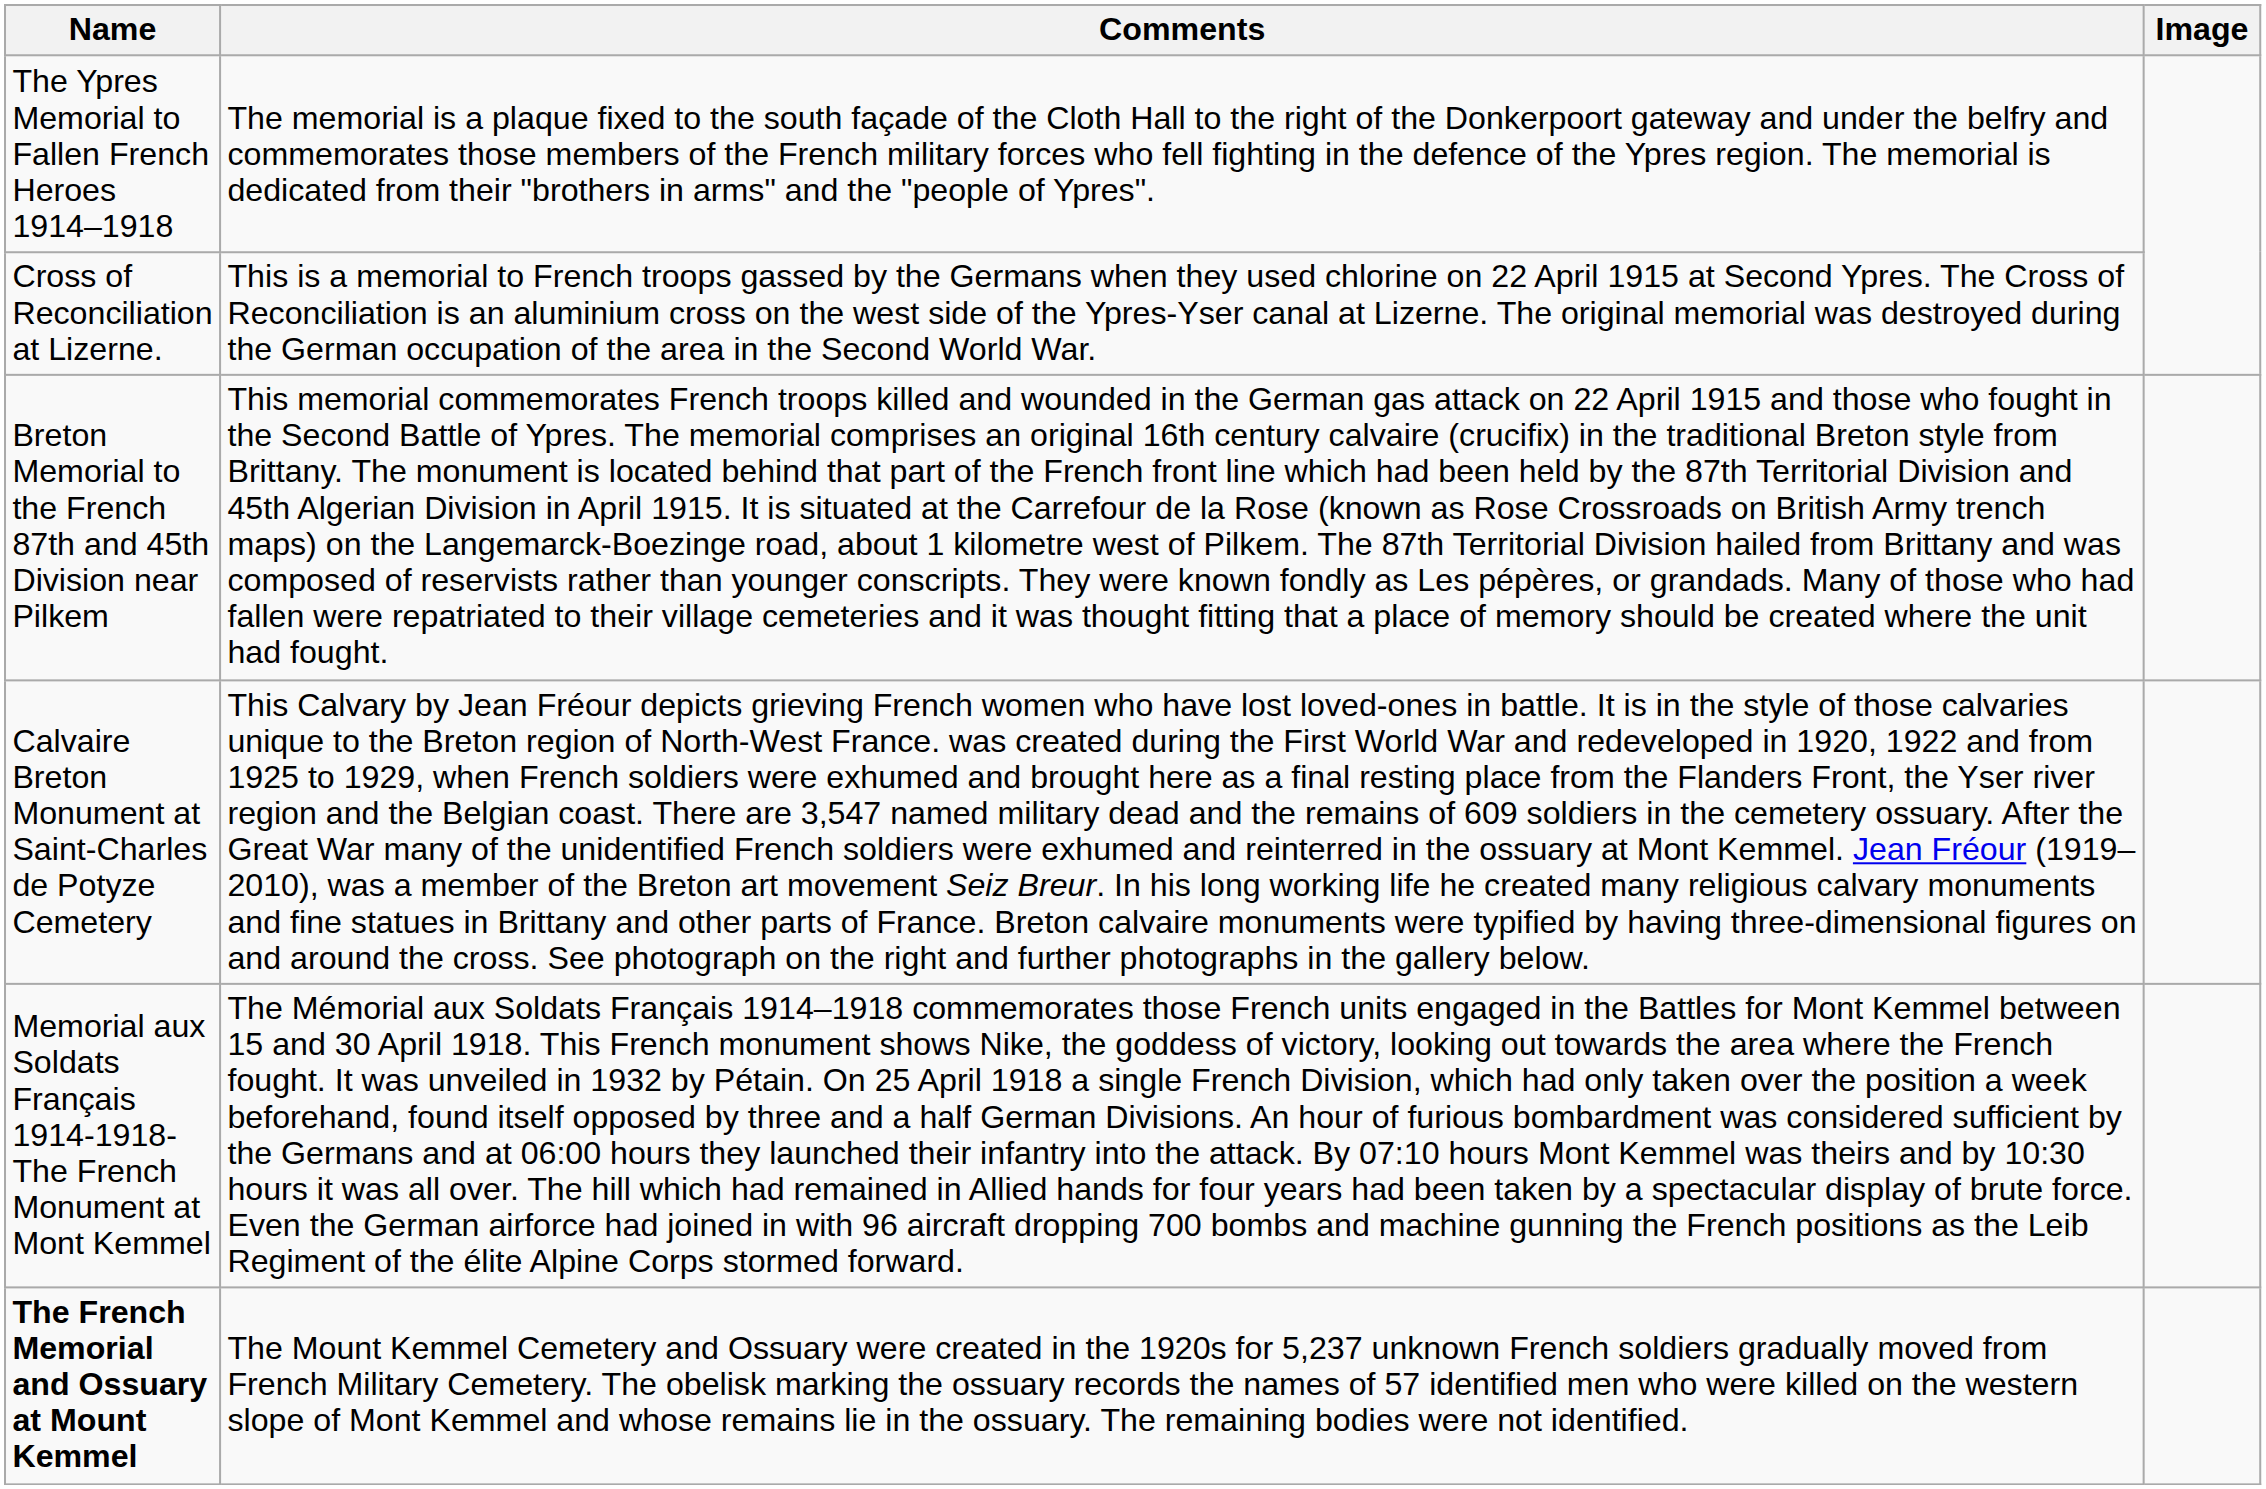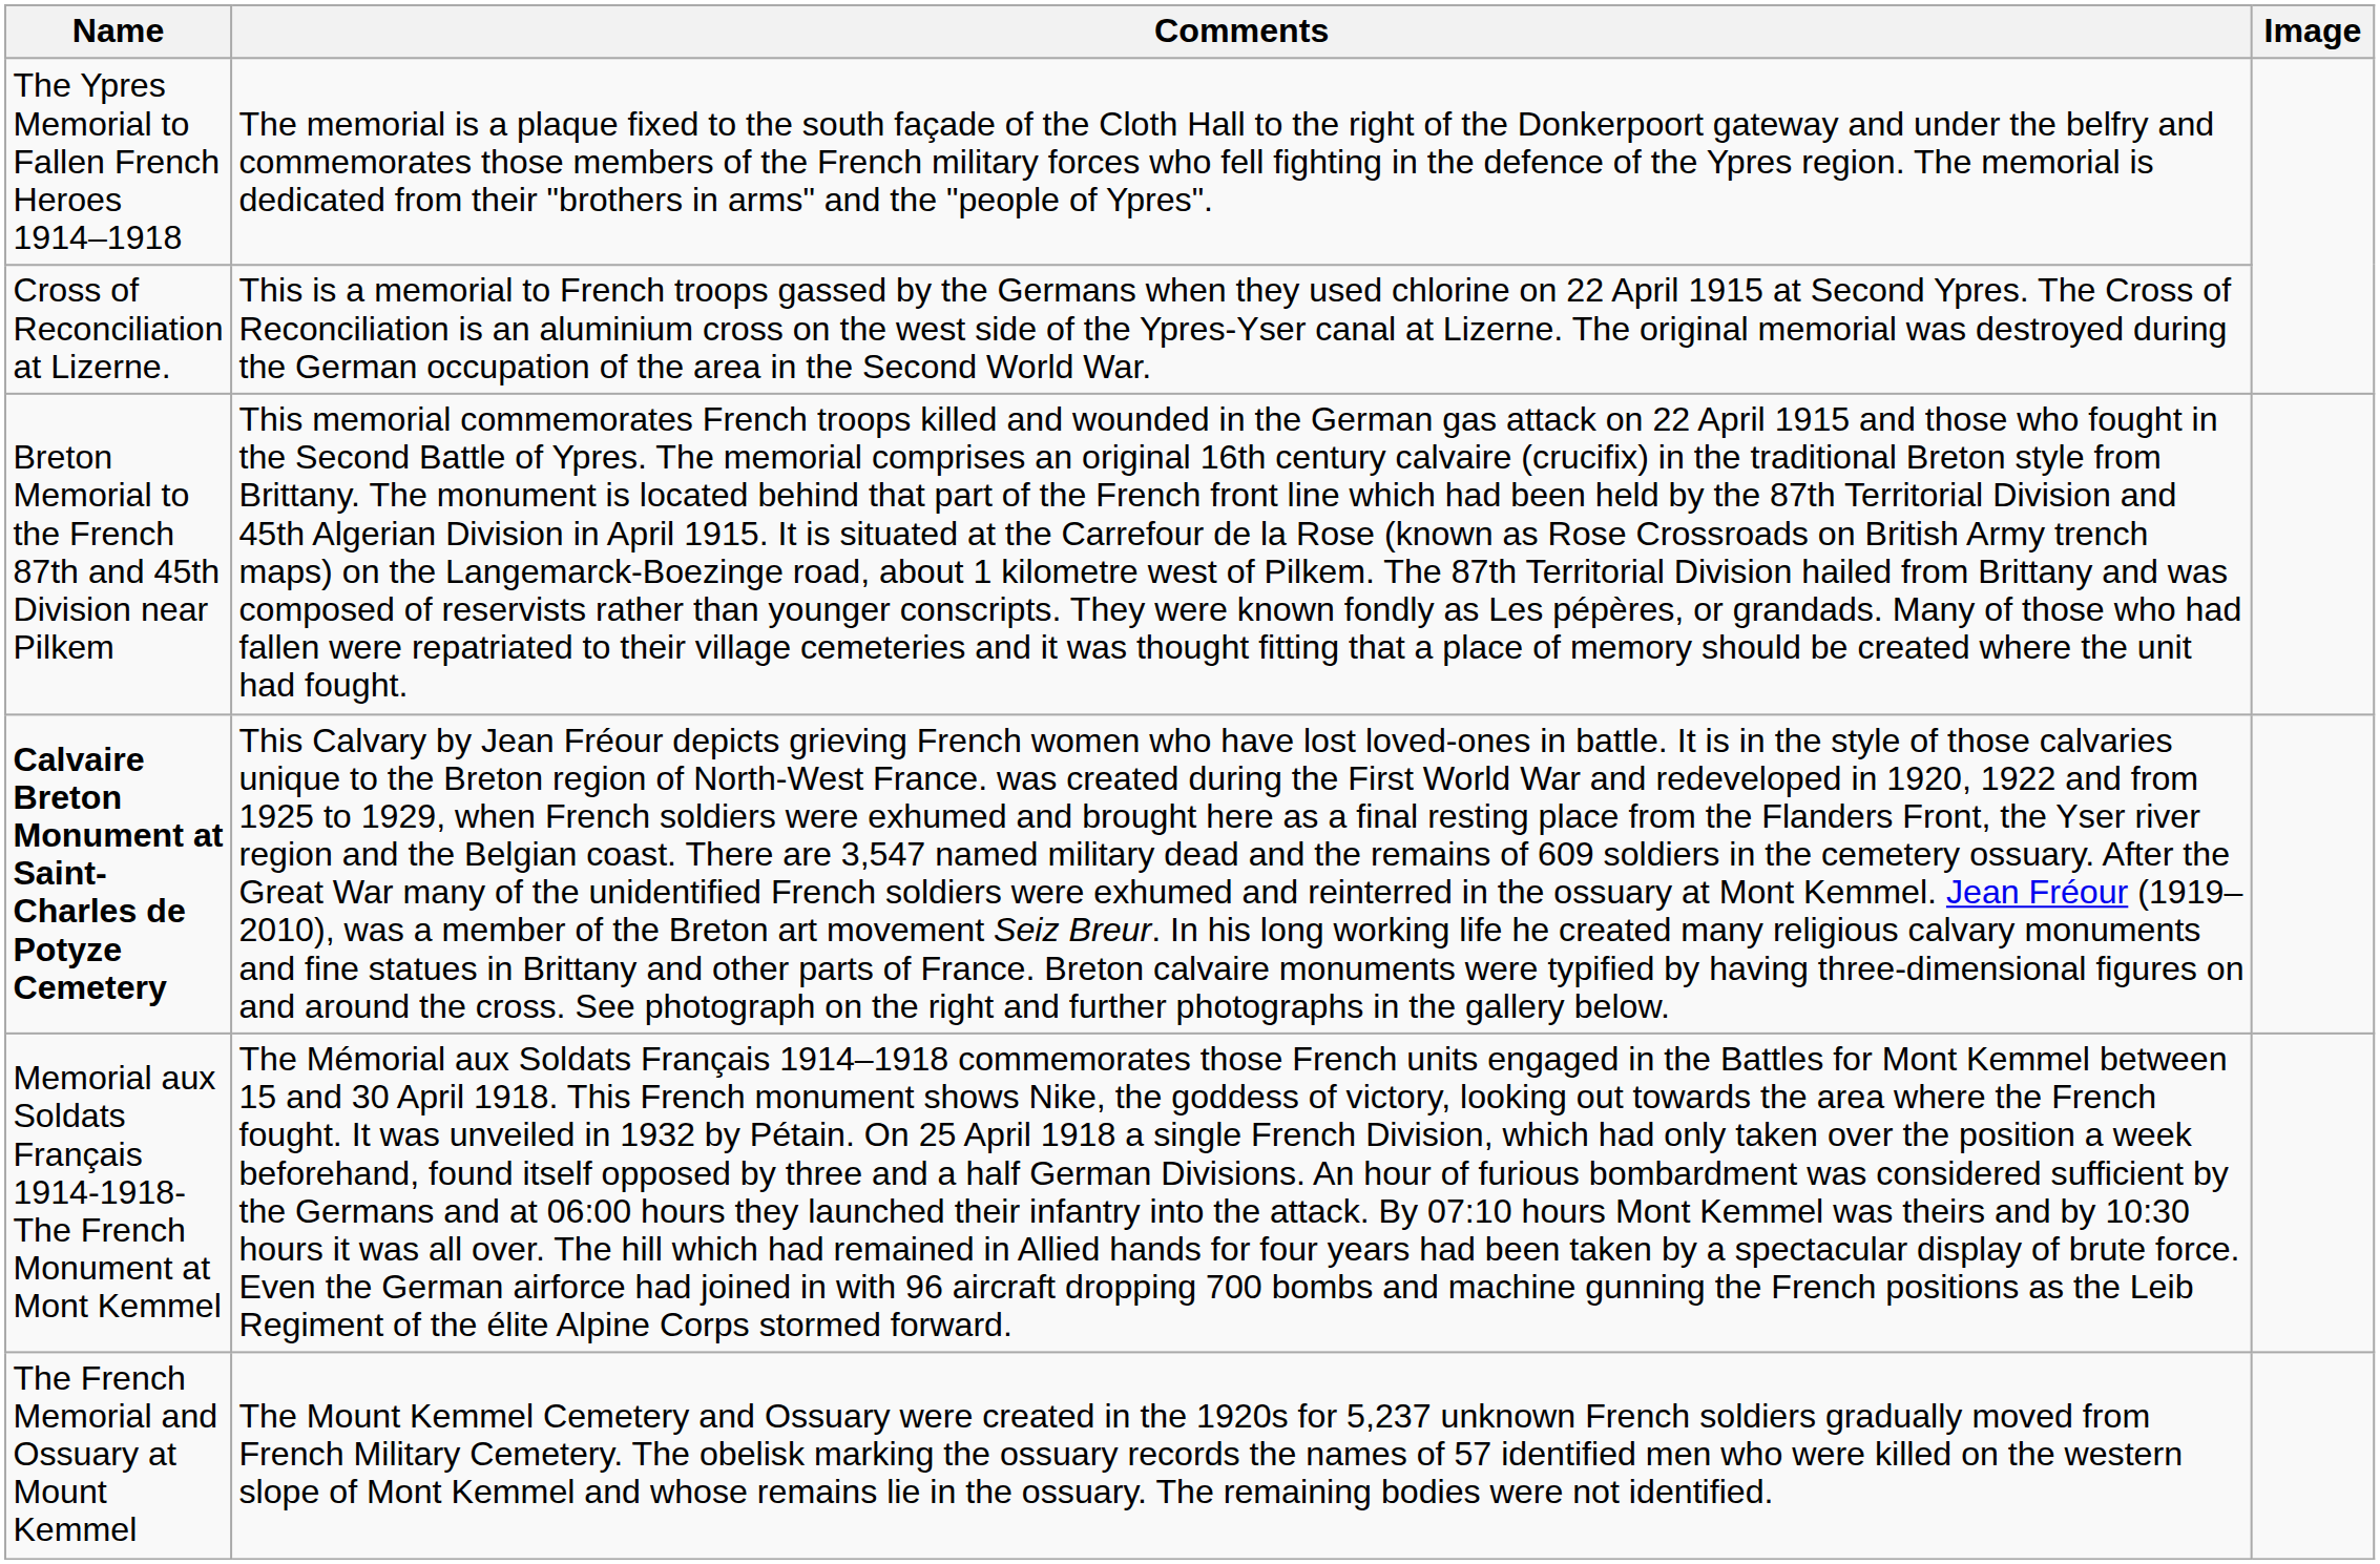Calvaire Breton Monument at Saint-Charles de Potyze Cemetery | Name: normal -> bold
The French Memorial and Ossuary at Mount Kemmel | Name: bold -> normal
